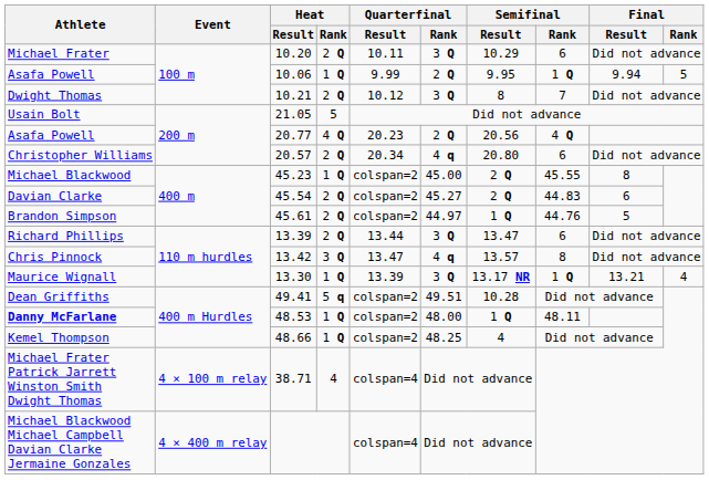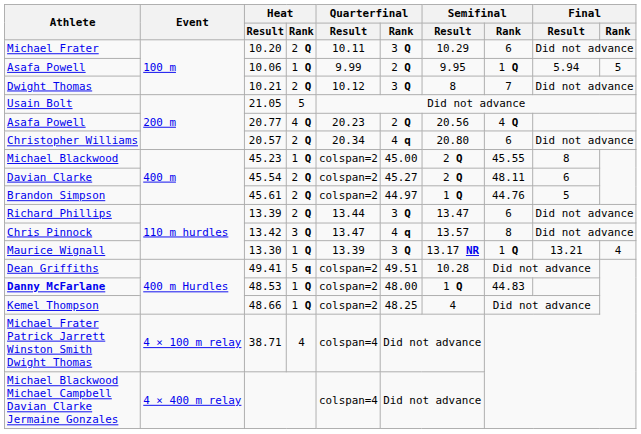Asafa Powell / 10.06 | Final / Result: 9.94 -> 5.94
Davian Clarke | Semifinal / Rank: 44.83 -> 48.11
Danny McFarlane | Semifinal / Rank: 48.11 -> 44.83
